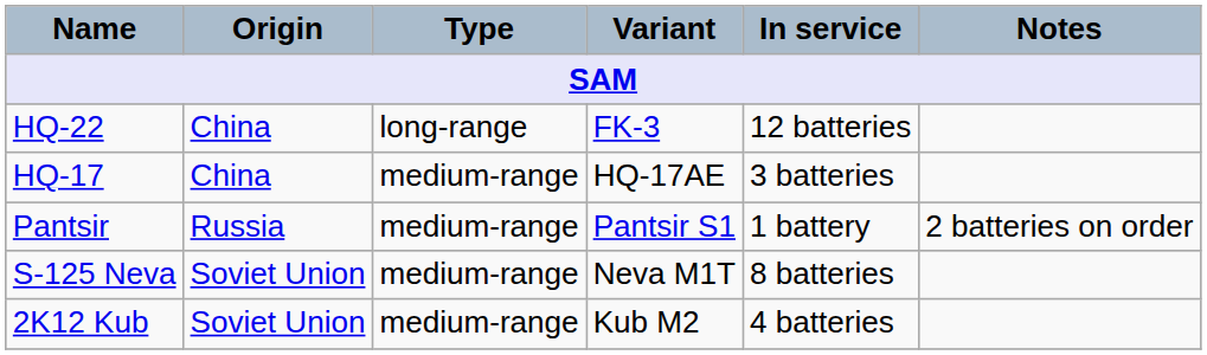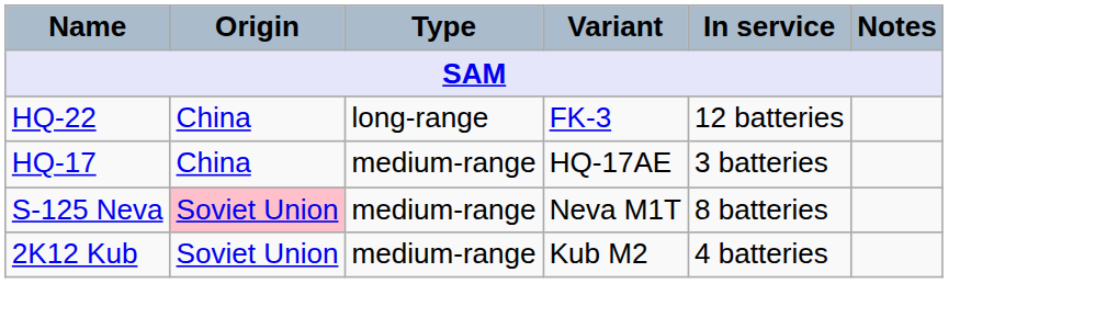- row: Pantsir | Russia | medium-range | Pantsir S1 | 1 battery | 2 batteries on order
S-125 Neva | Origin: no background -> pink background
